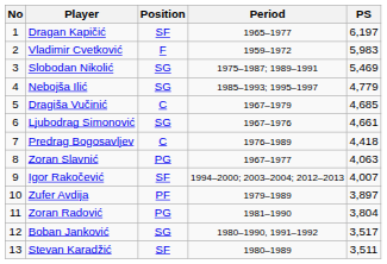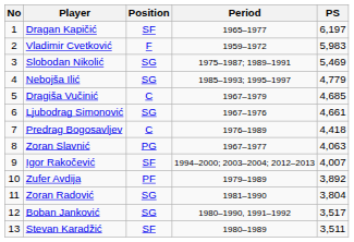Zufer Avdija | PS: 3,897 -> 3,892
Zoran Radović | Position: PG -> SG
